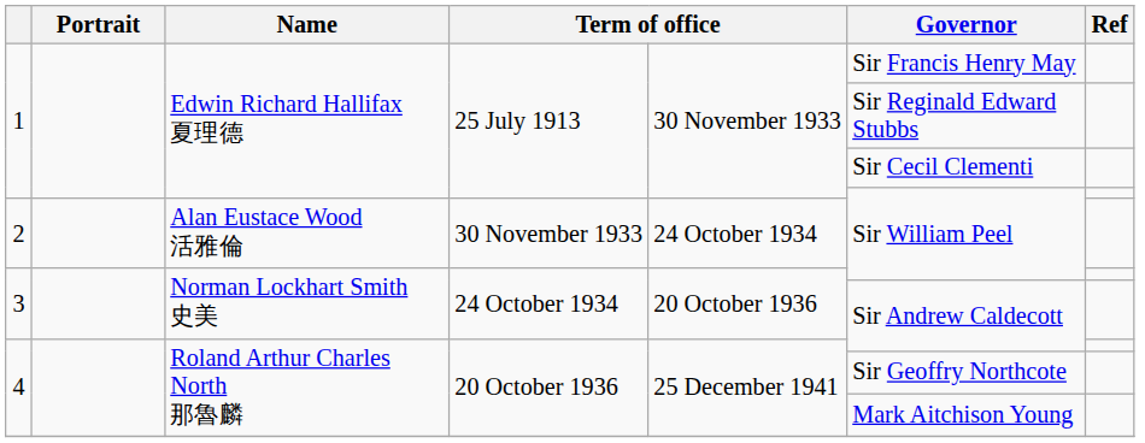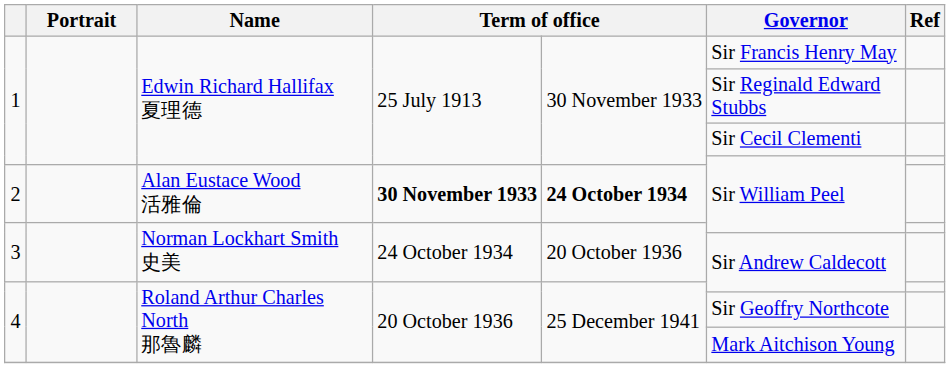2 | column 4: normal -> bold
2 | column 5: normal -> bold
